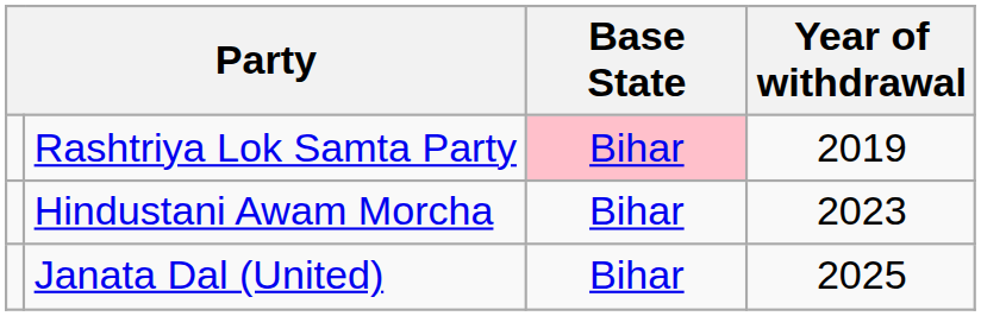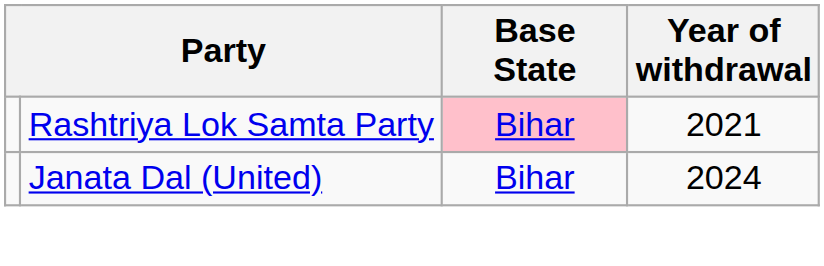Rashtriya Lok Samta Party | Year of withdrawal: 2019 -> 2021
- row: Hindustani Awam Morcha | Bihar | 2023
Janata Dal (United) | Year of withdrawal: 2025 -> 2024
